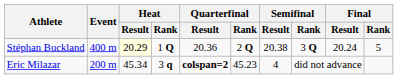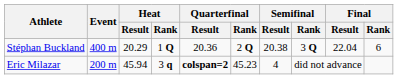Stéphan Buckland | Heat / Result: lightyellow background -> no background
Stéphan Buckland | Final / Result: 20.24 -> 22.04
Stéphan Buckland | Final / Rank: 5 -> 6
Eric Milazar | Heat / Result: 45.34 -> 45.94
